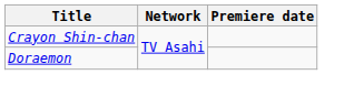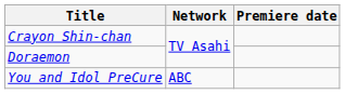+ row: You and Idol PreCure | ABC
